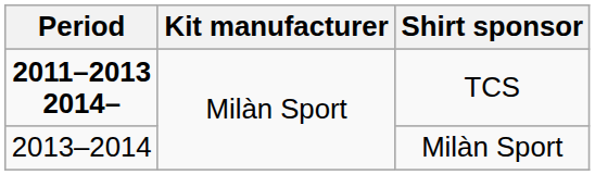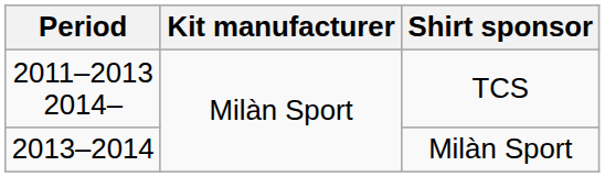TCS | Period: bold -> normal
